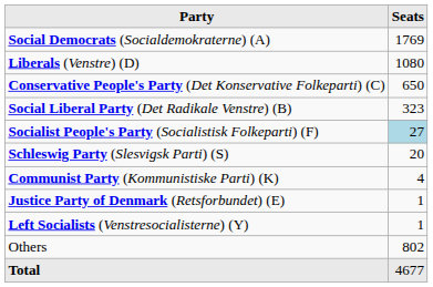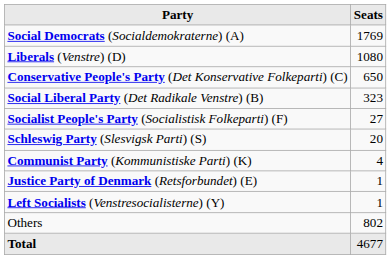Socialist People's Party (Socialistisk Folkeparti) (F) | Seats: lightblue background -> no background
